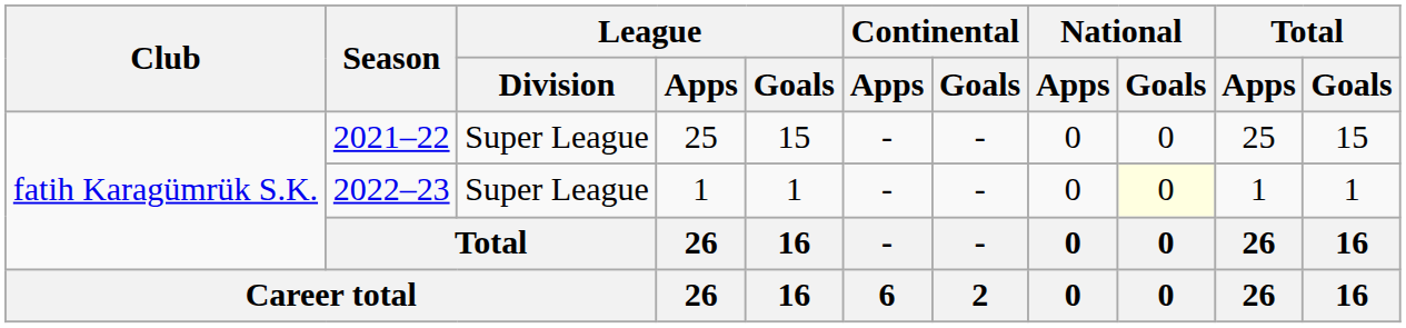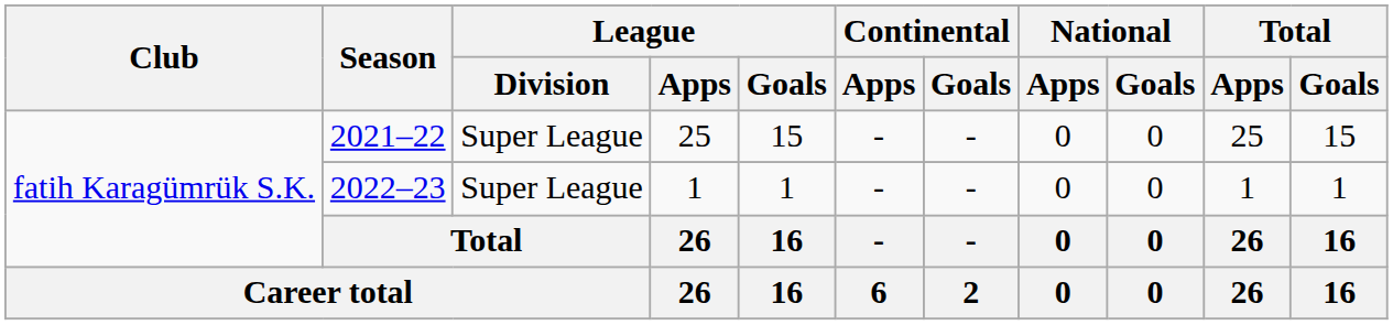2022–23 | National / Goals: lightyellow background -> no background
